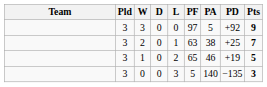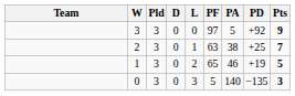columns swapped: Pld <-> W
